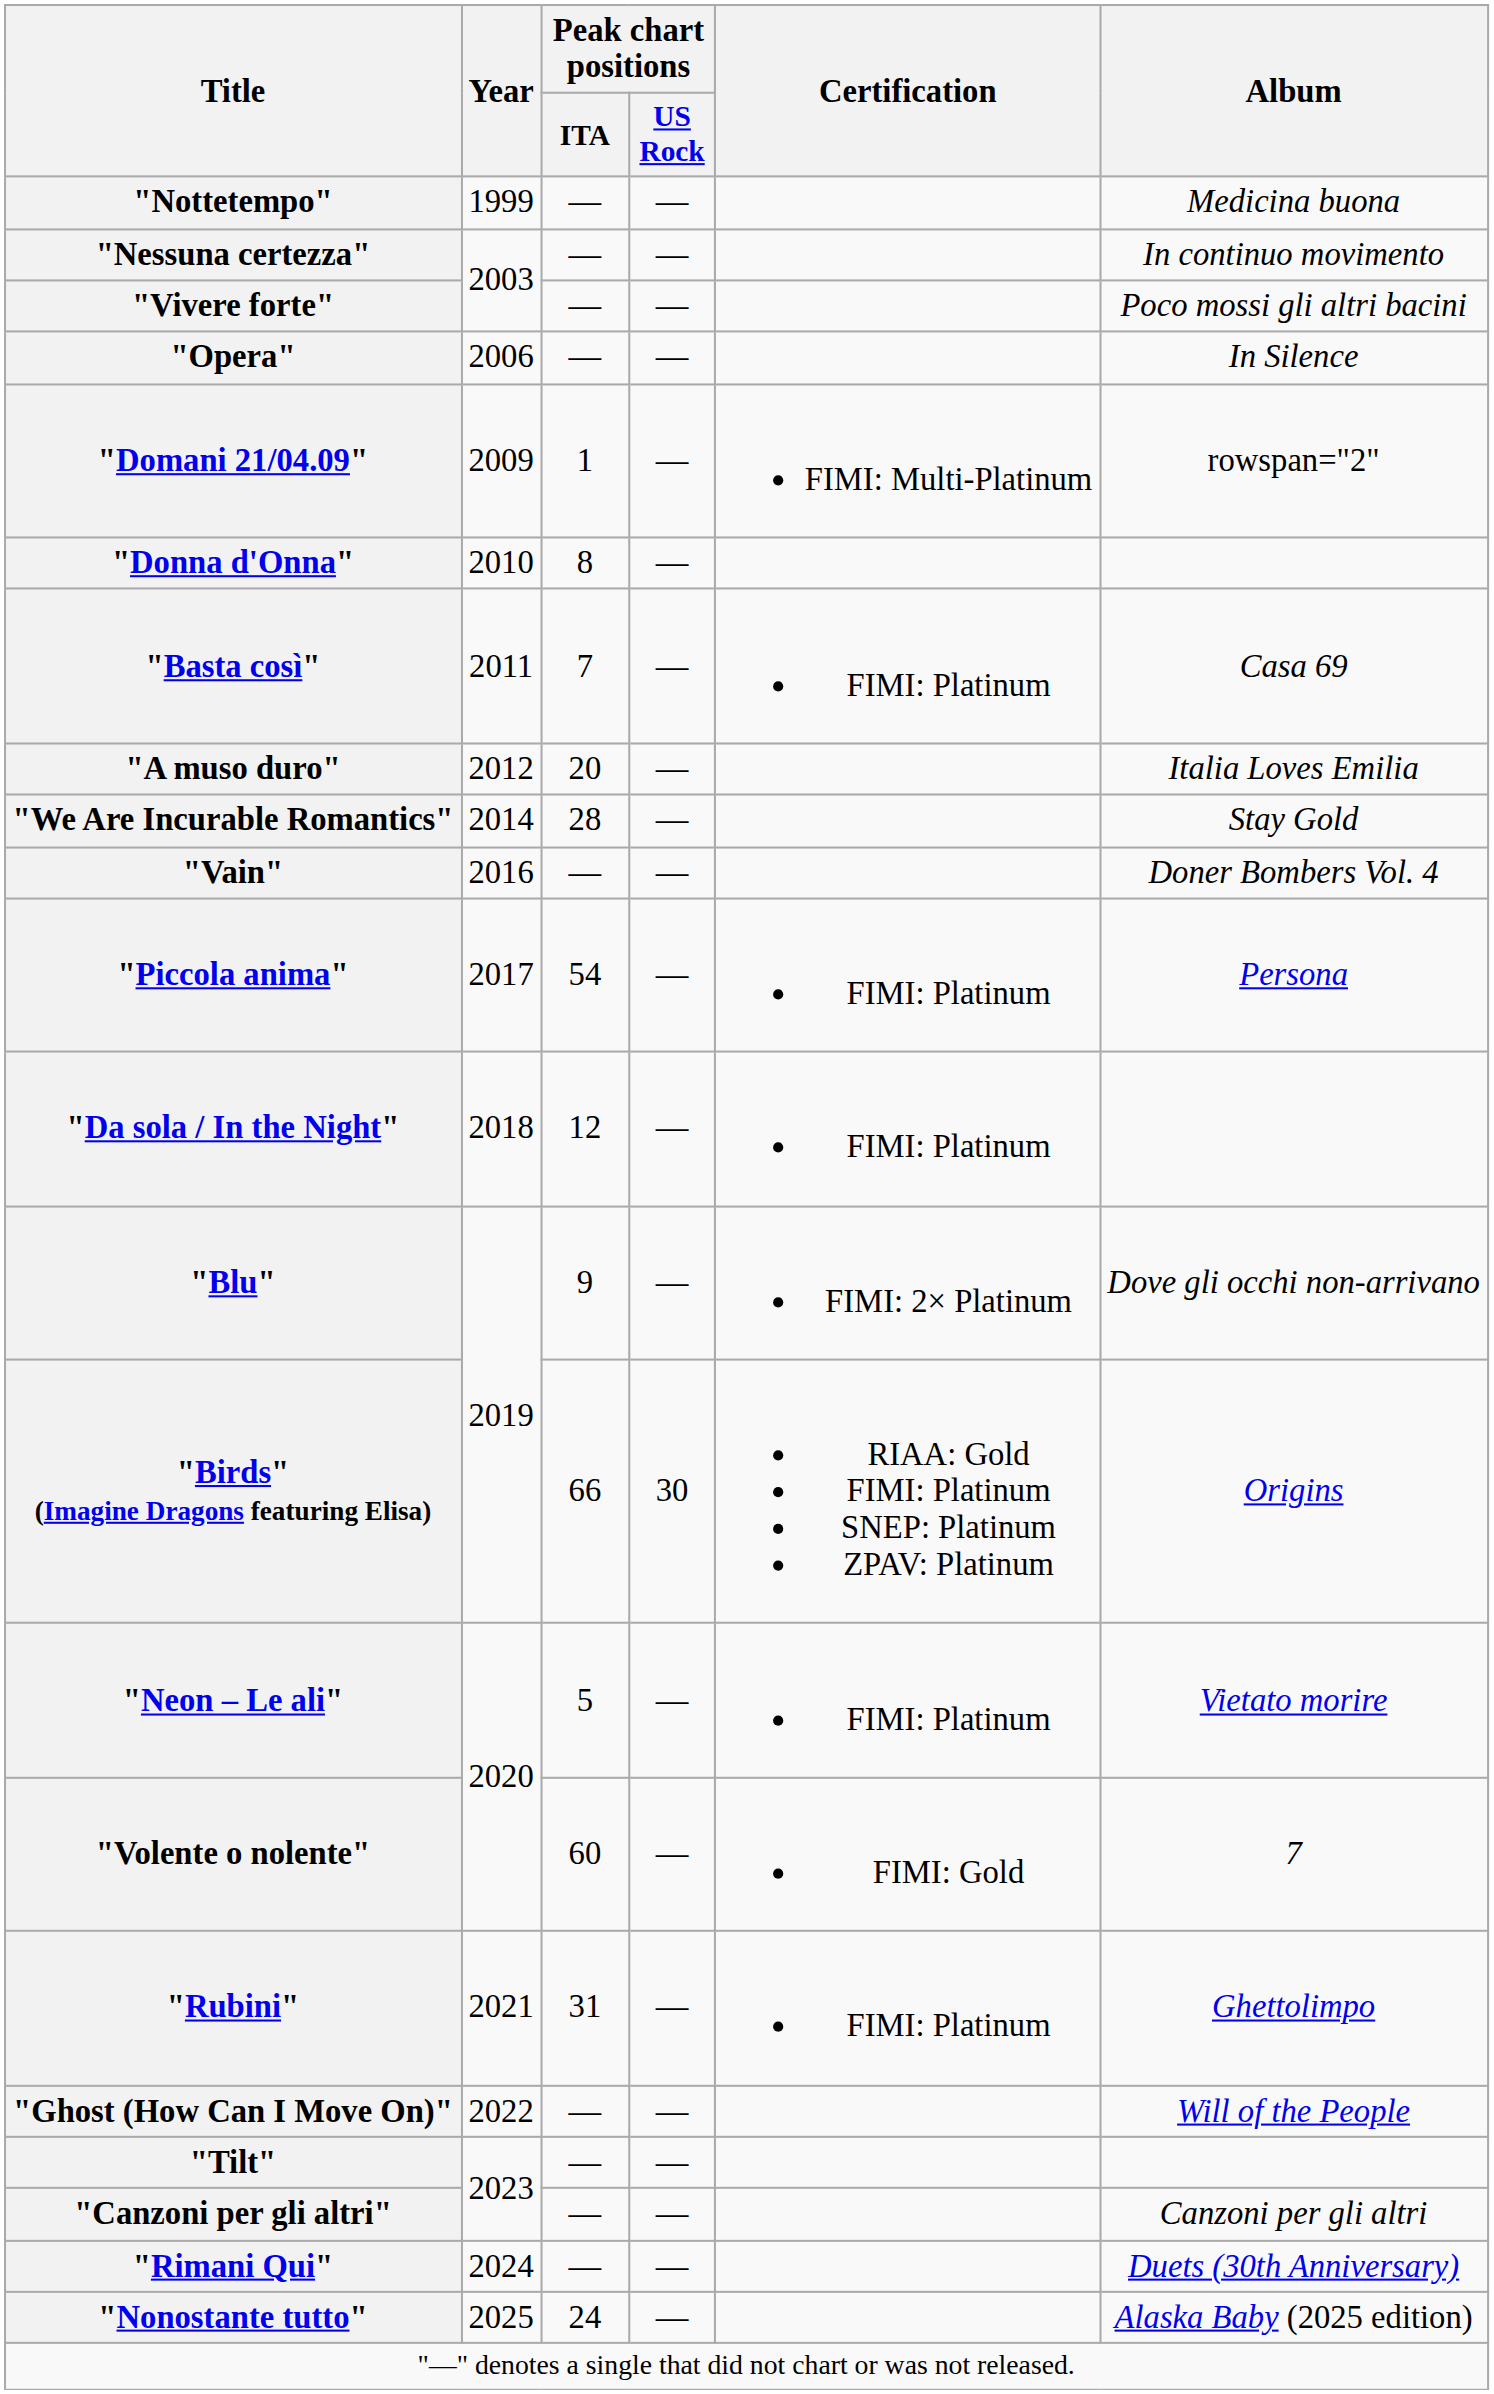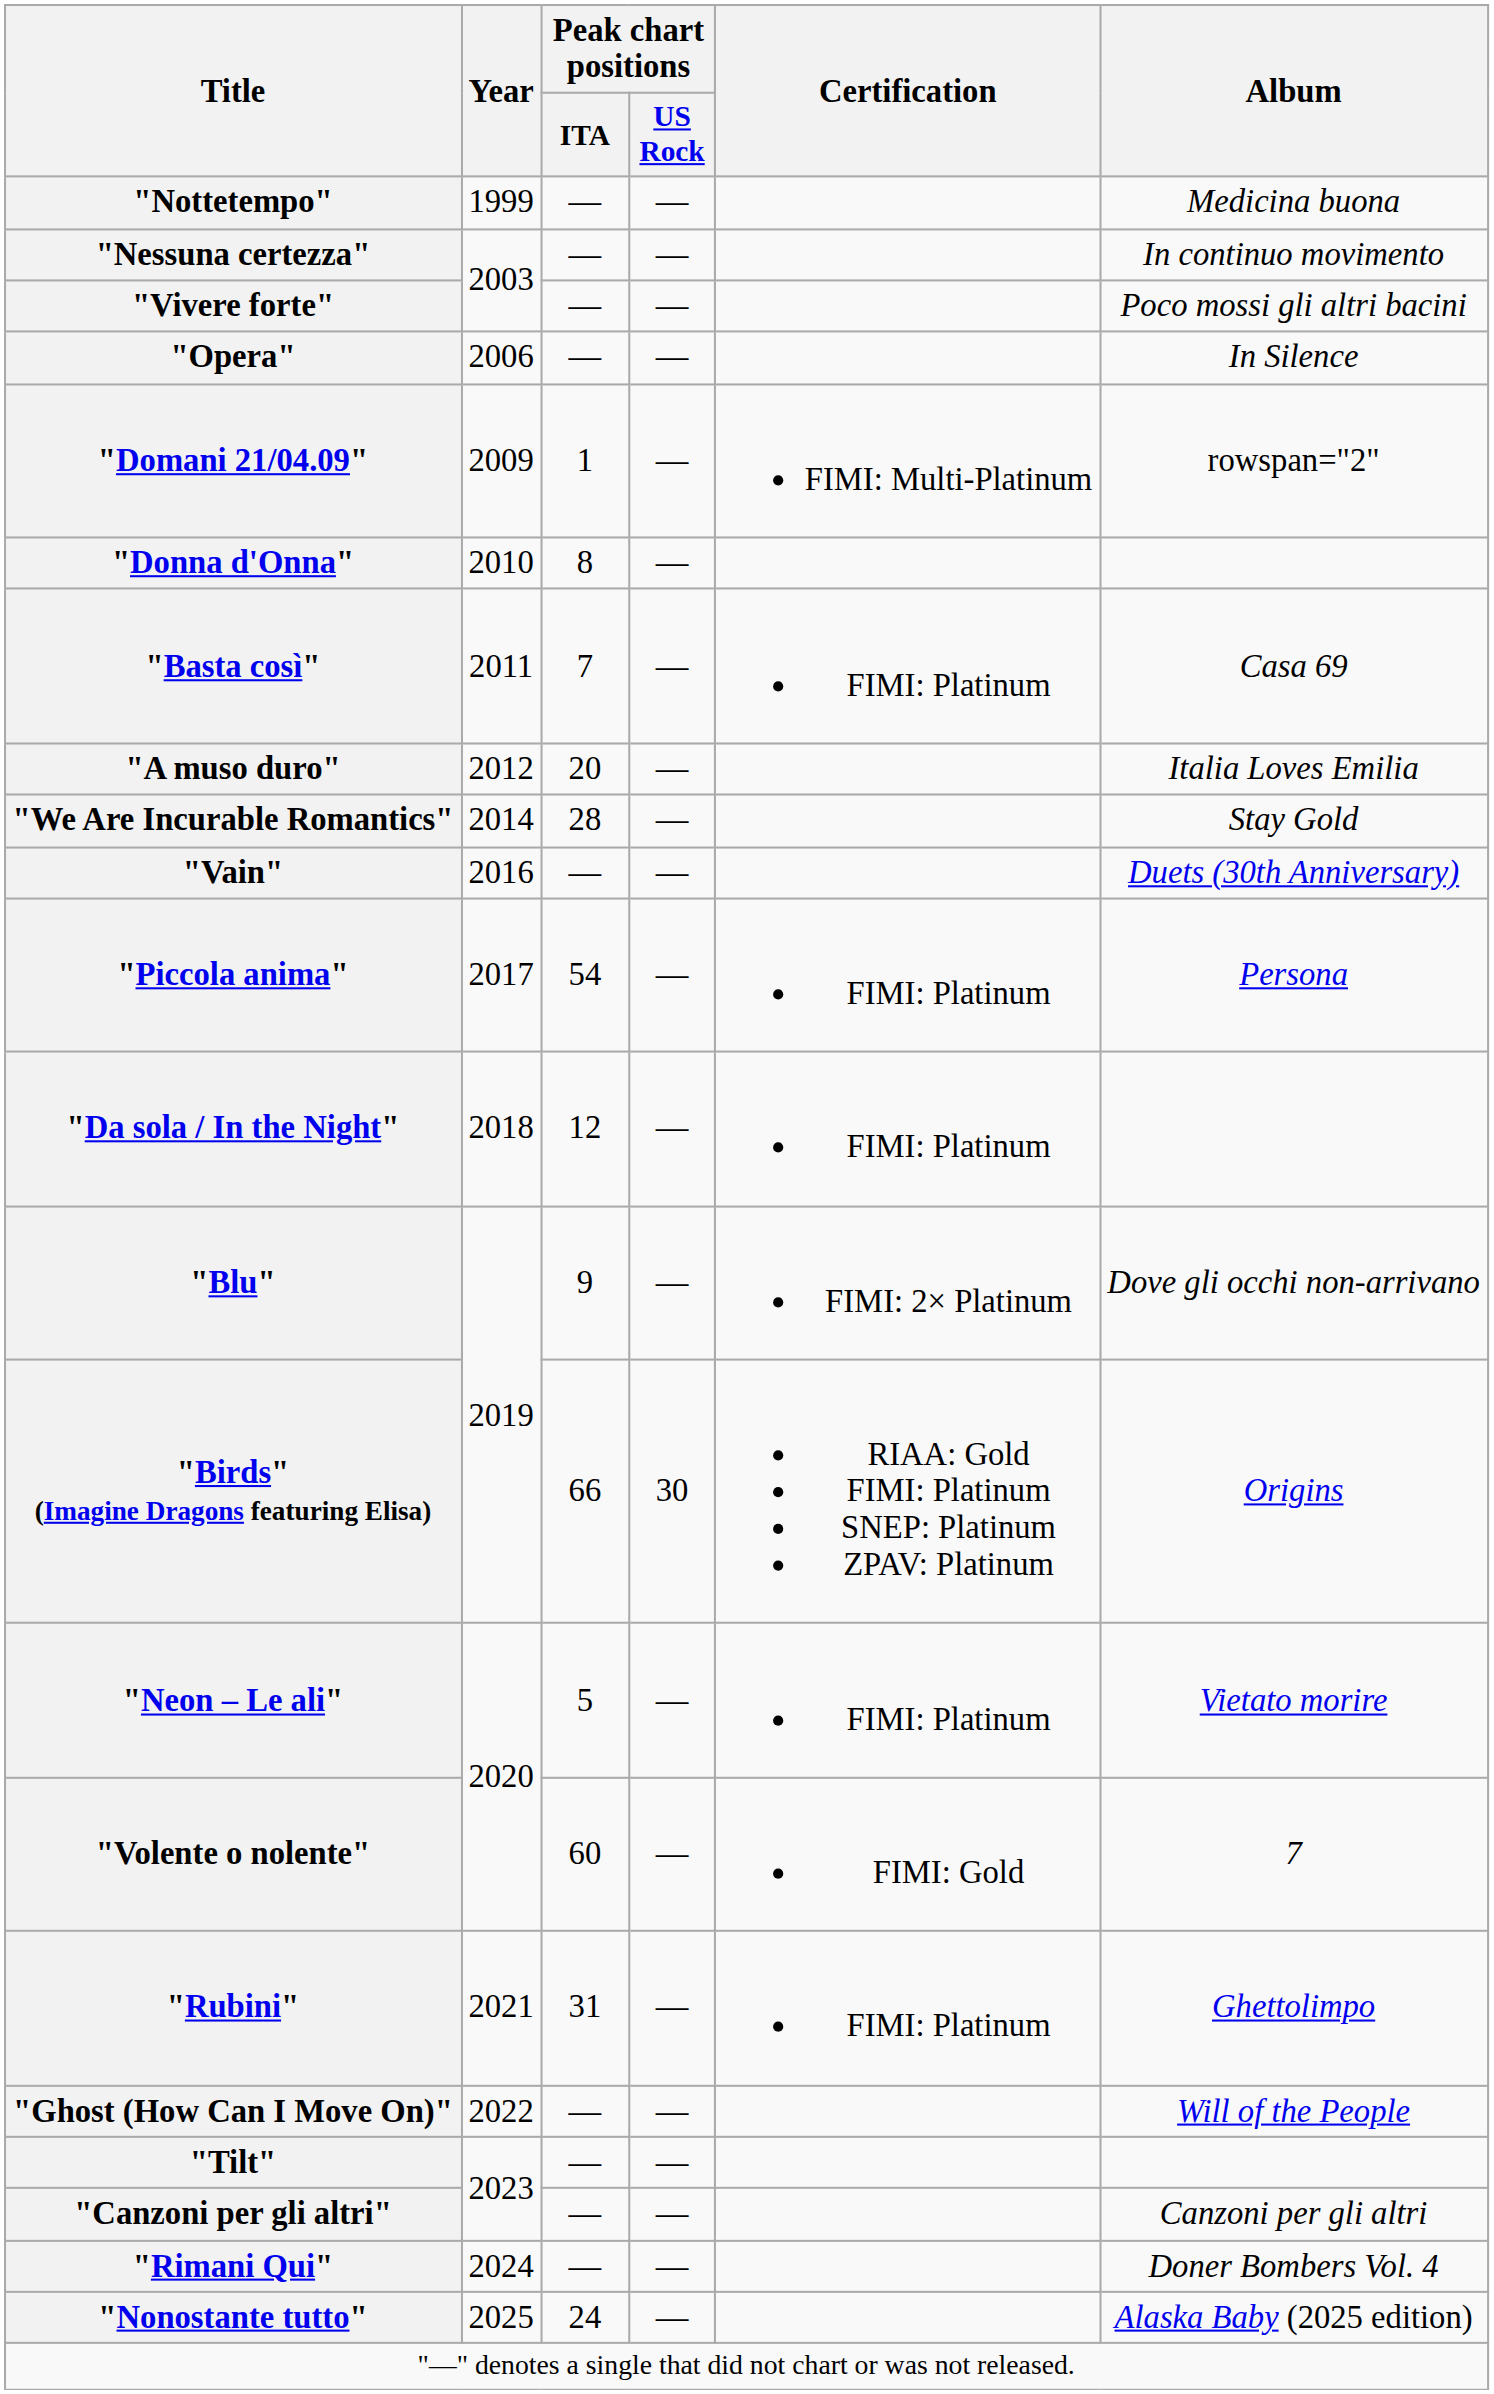"Vain" | Album: Doner Bombers Vol. 4 -> Duets (30th Anniversary)
"Rimani Qui" | Album: Duets (30th Anniversary) -> Doner Bombers Vol. 4
